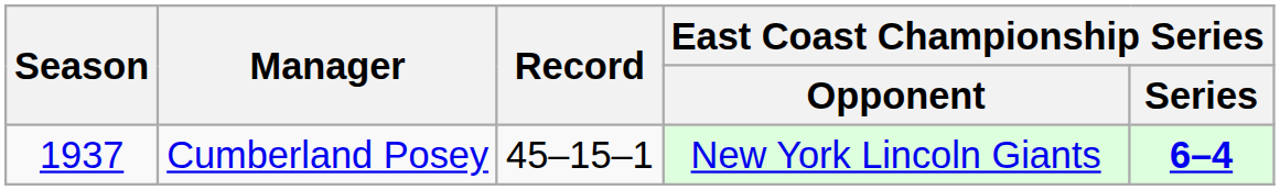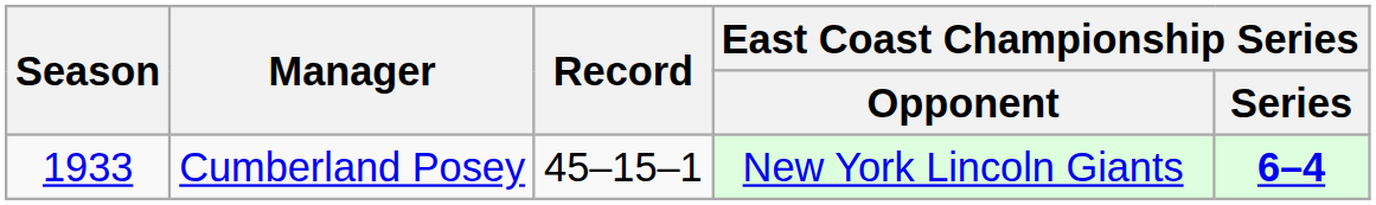Cumberland Posey | Season: 1937 -> 1933
